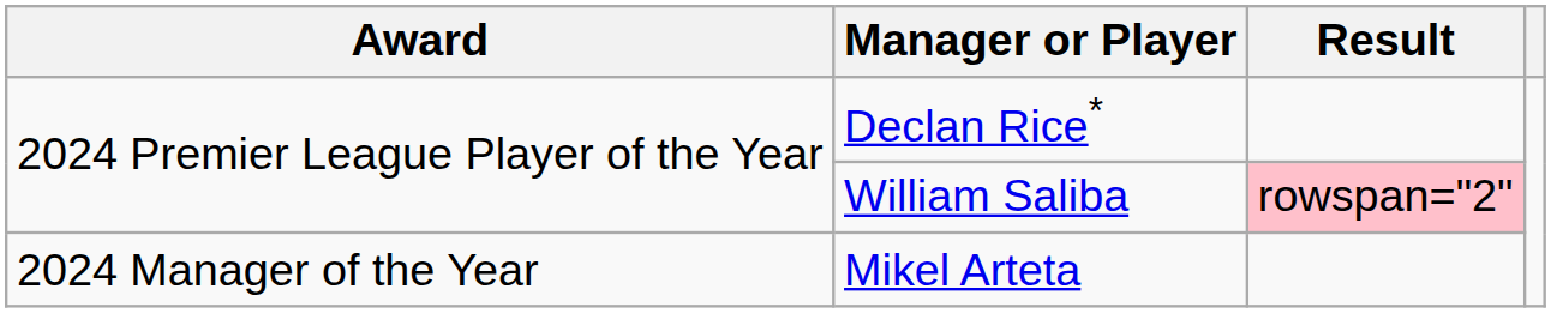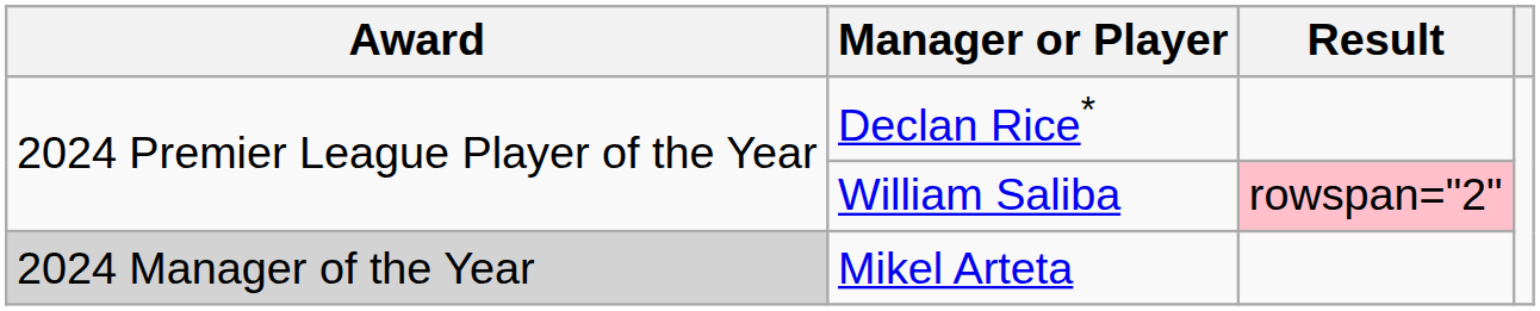Mikel Arteta | Award: no background -> lightgrey background
